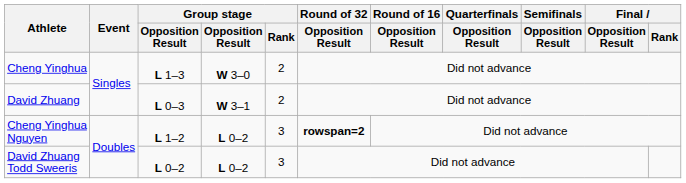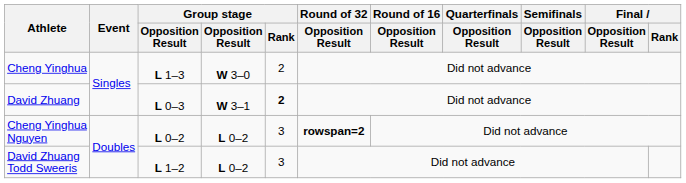David Zhuang | Group stage / Rank: normal -> bold
Cheng Yinghua Nguyen | column 3: L 1–2 -> L 0–2
David Zhuang Todd Sweeris | column 3: L 0–2 -> L 1–2
